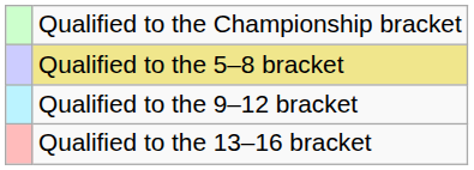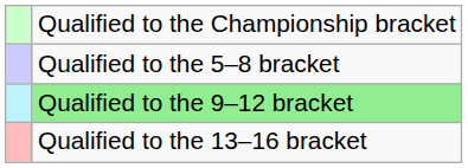Qualified to the 5–8 bracket | column 2: khaki background -> no background
Qualified to the 9–12 bracket | column 2: no background -> lightgreen background
